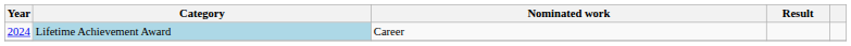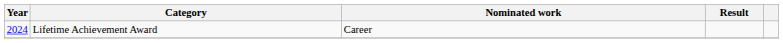row 2 | Category: lightblue background -> no background
